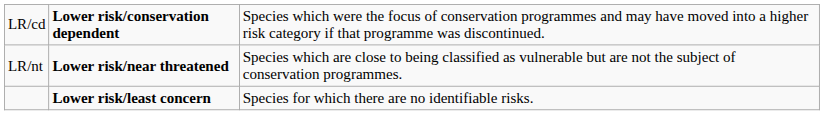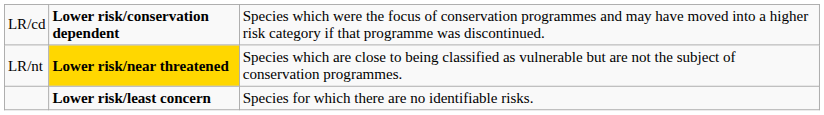LR/nt | column 2: no background -> gold background
